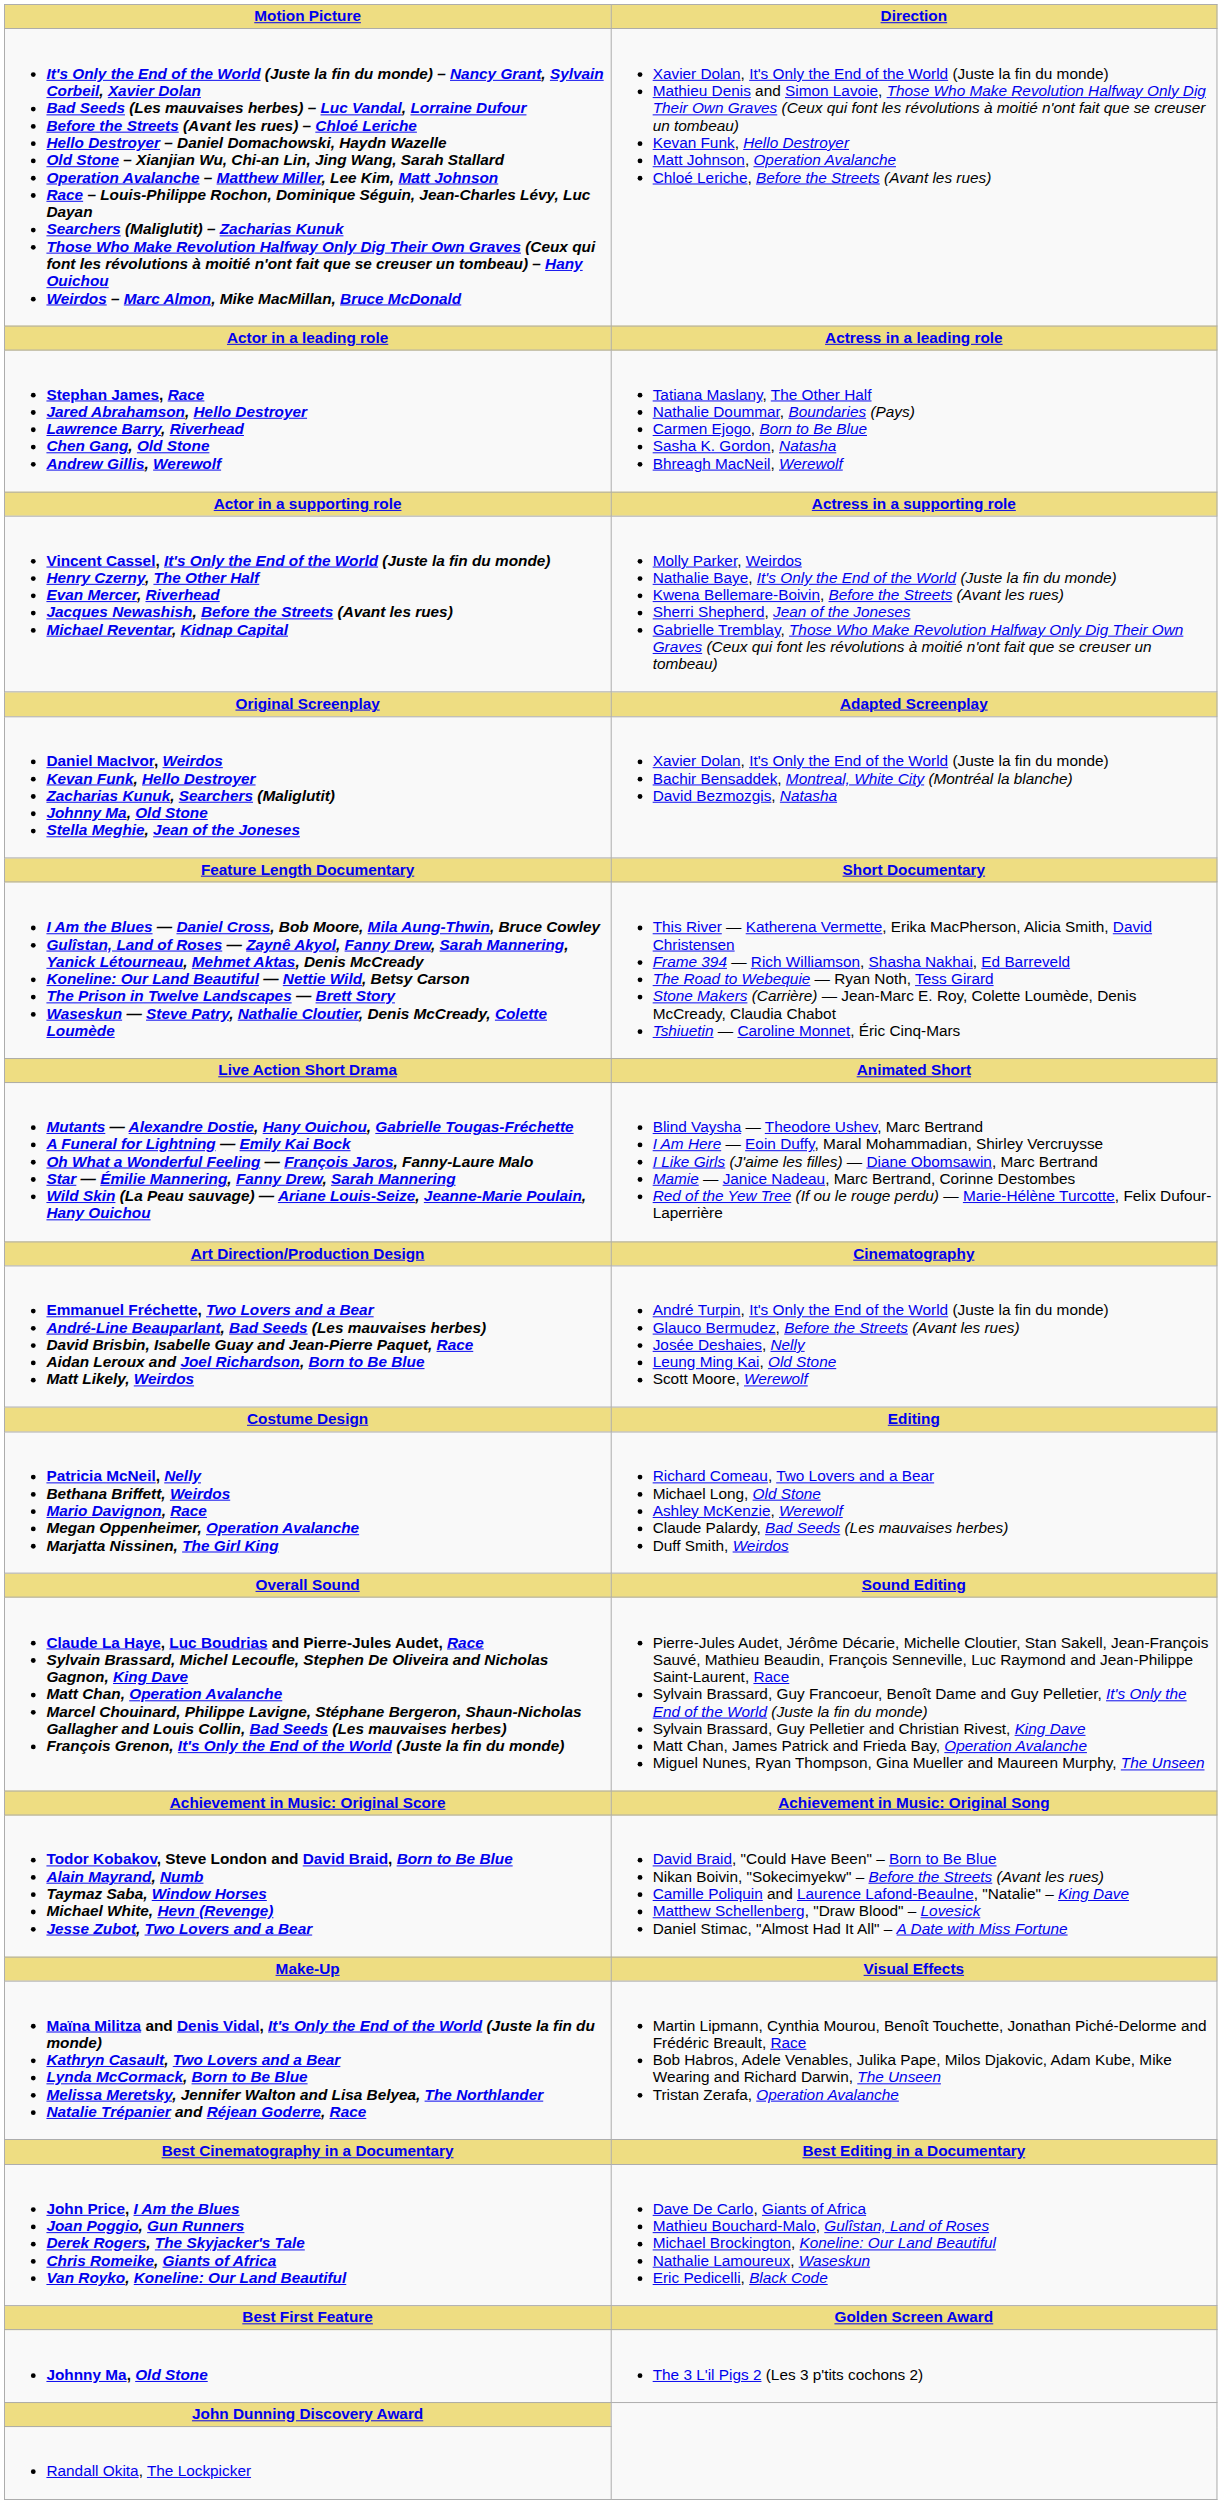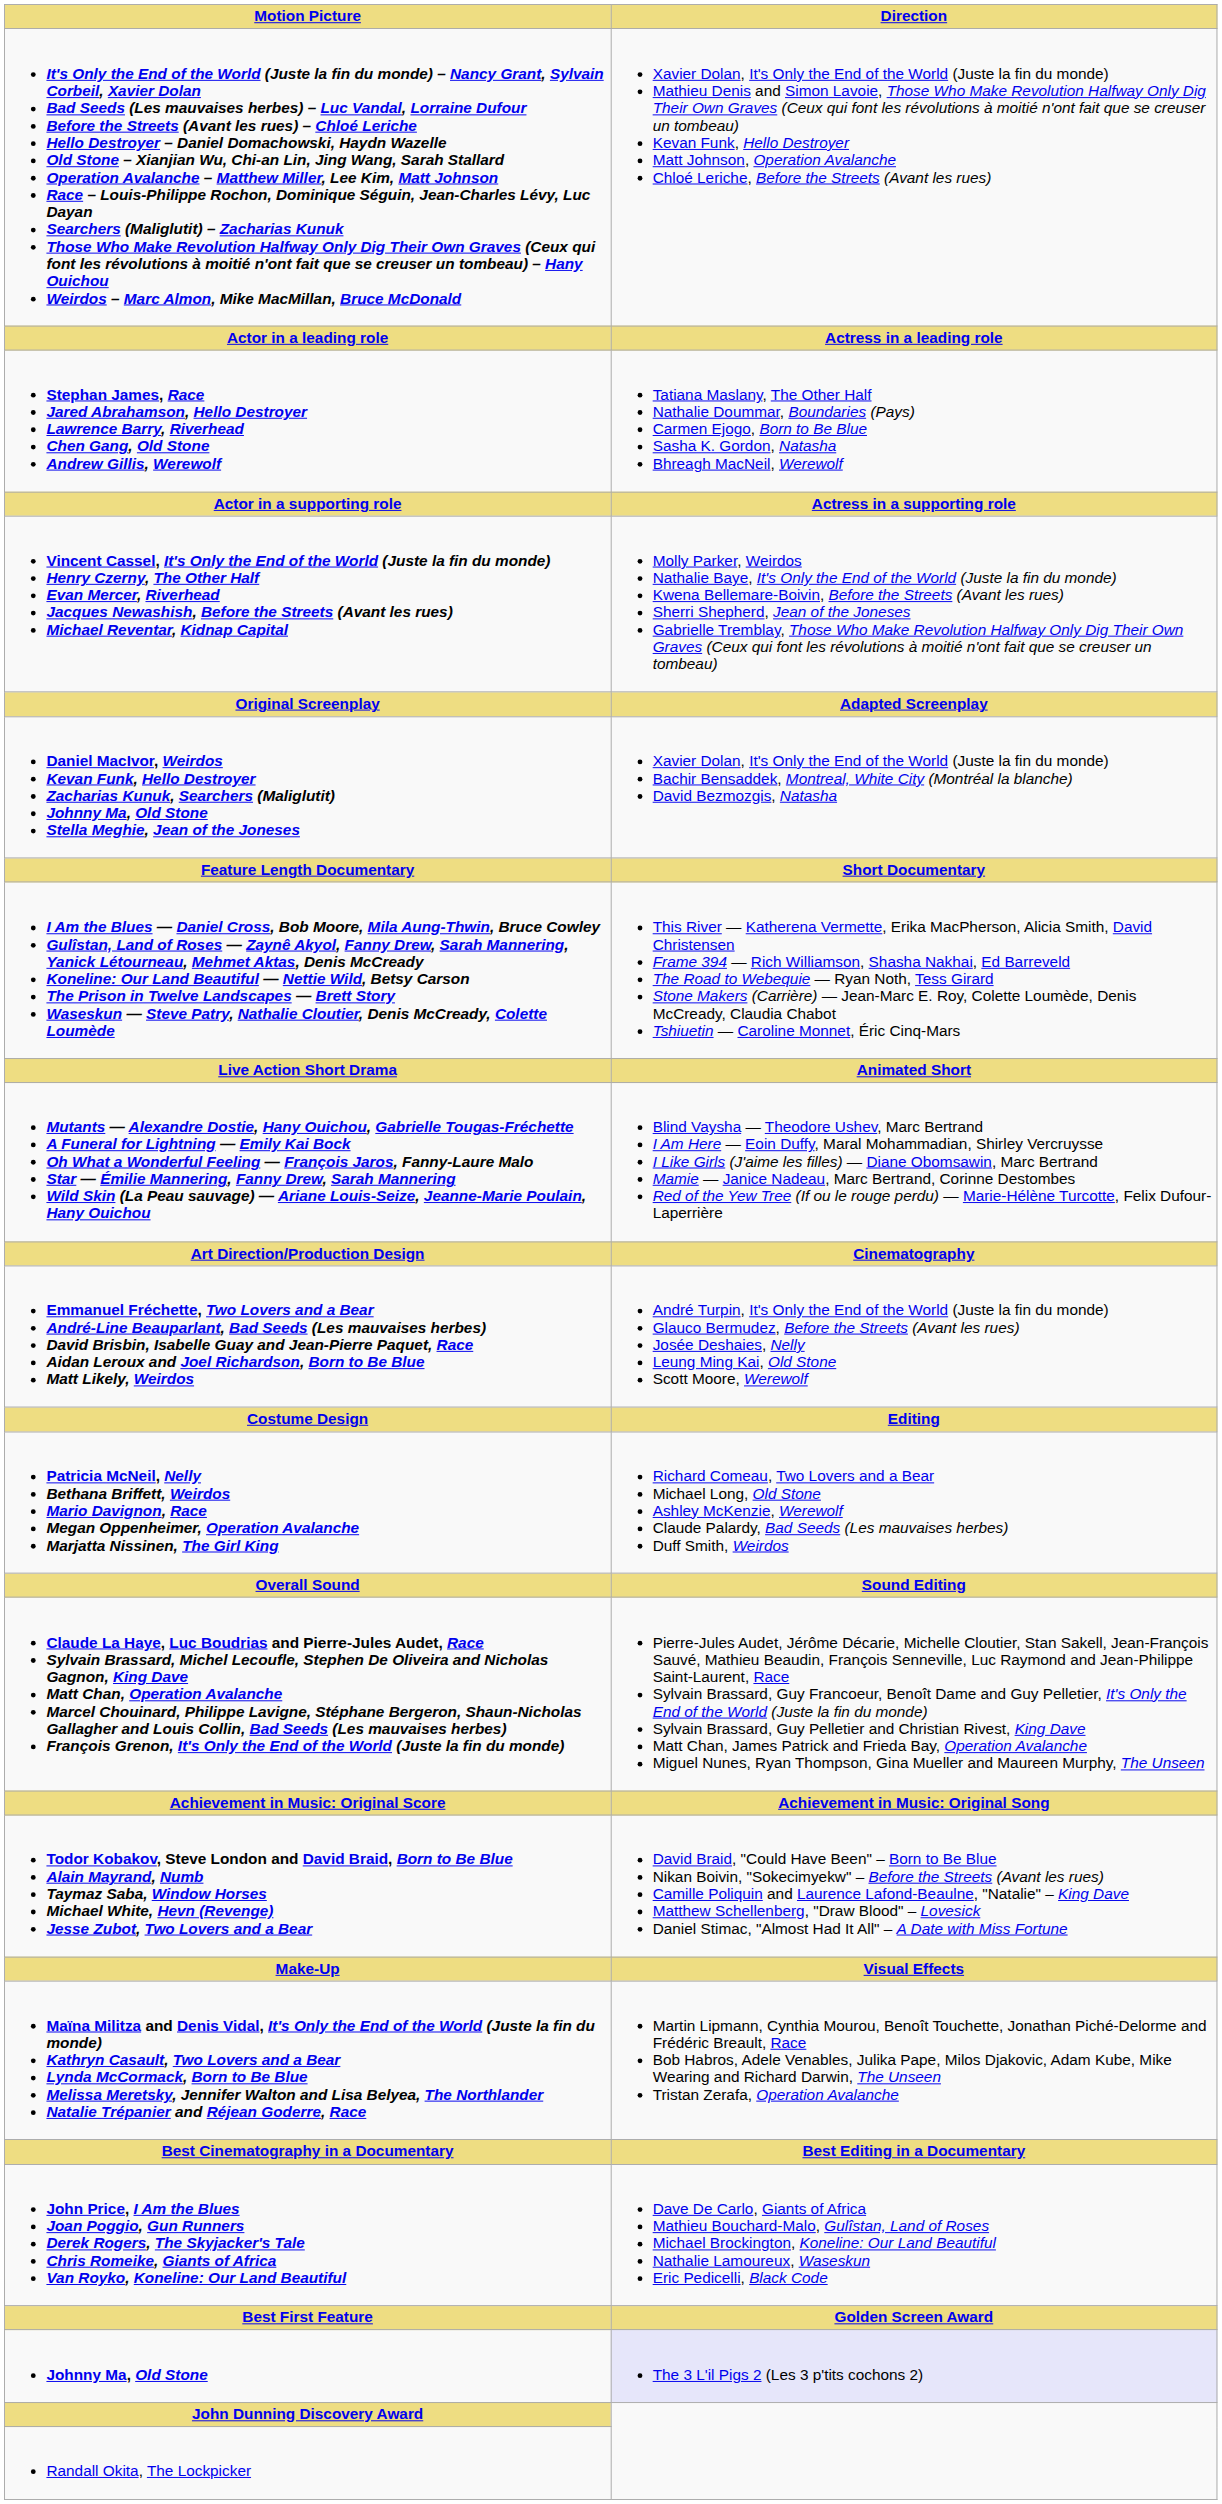Johnny Ma, Old Stone | Direction: no background -> lavender background
